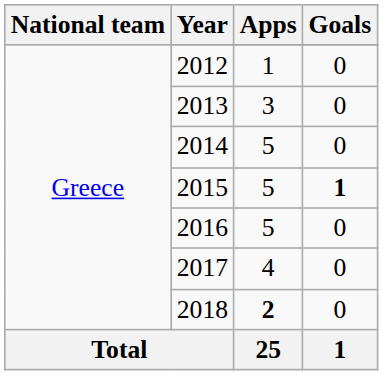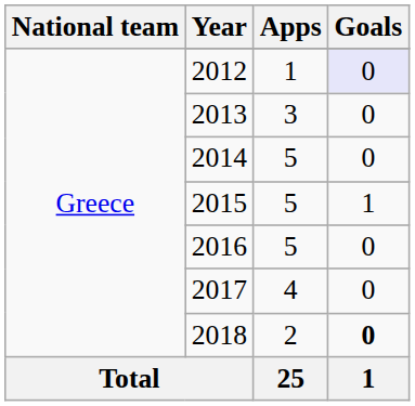2012 | Goals: no background -> lavender background
2015 | Goals: bold -> normal
2018 | Apps: bold -> normal
2018 | Goals: normal -> bold
